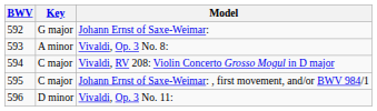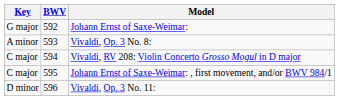columns swapped: BWV <-> Key
